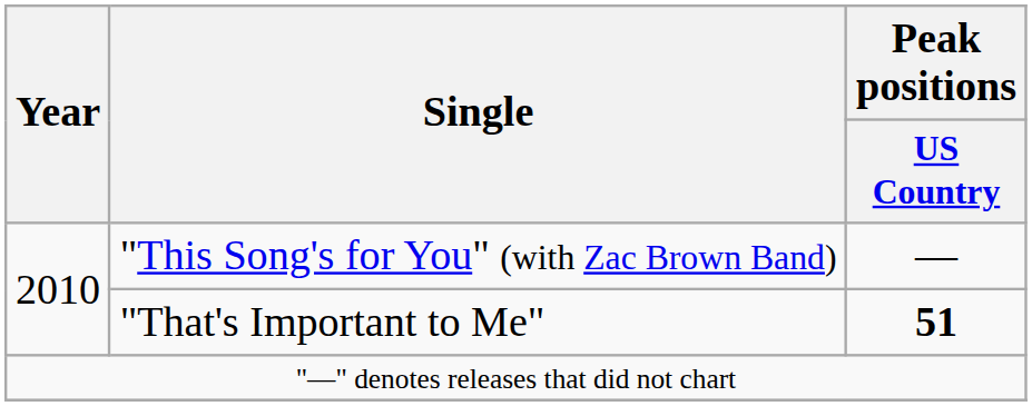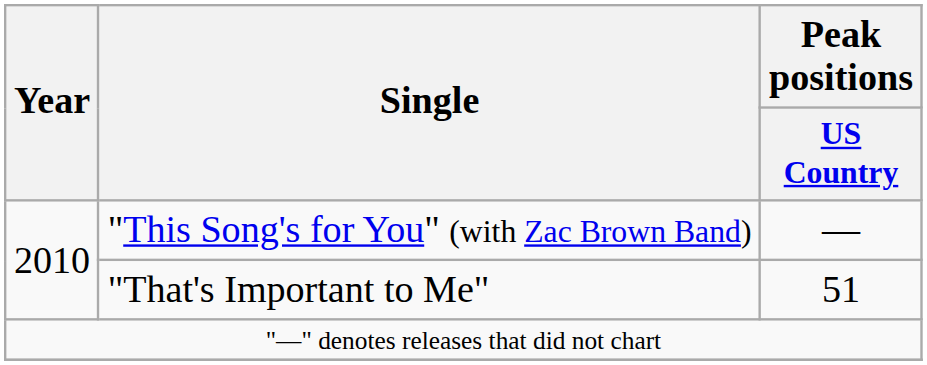"That's Important to Me" | Peak positions / US Country: bold -> normal
